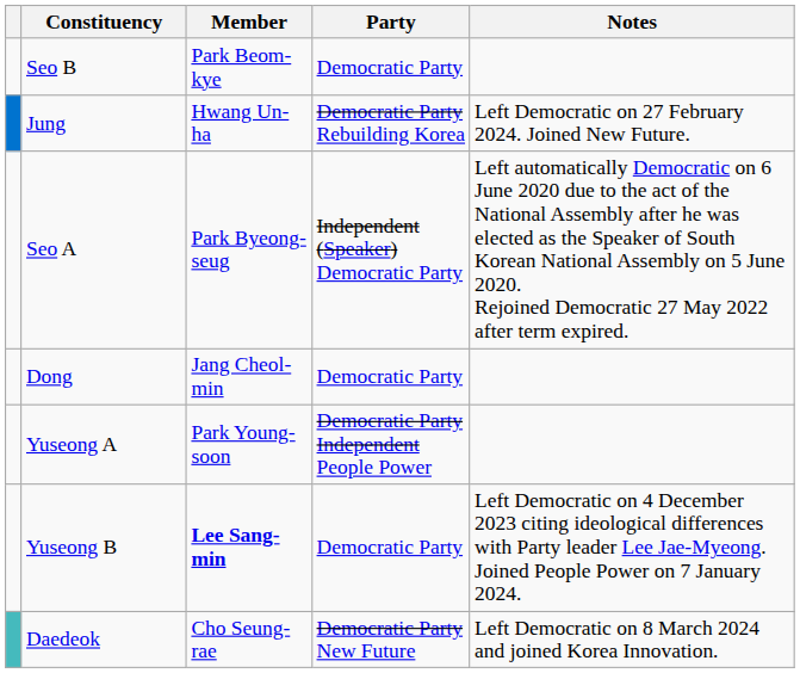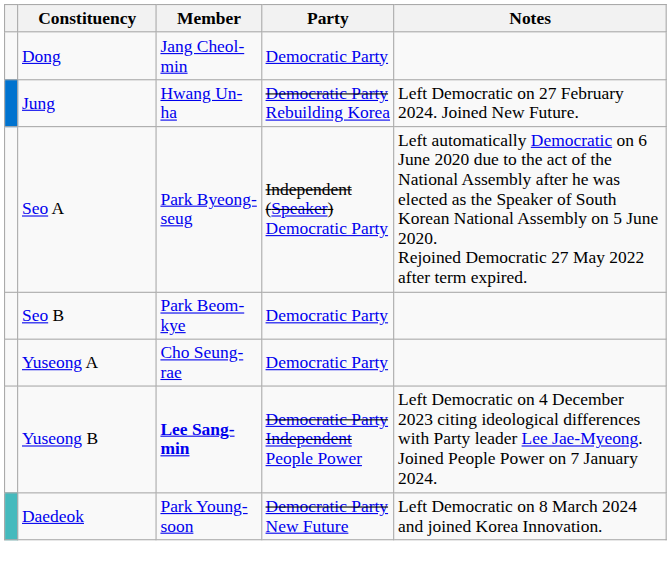rows swapped: Dong <-> Seo B
Yuseong A | Member: Park Young-soon -> Cho Seung-rae
Yuseong A | Party: Democratic Party Independent People Power -> Democratic Party
Yuseong B | Party: Democratic Party -> Democratic Party Independent People Power
Daedeok | Member: Cho Seung-rae -> Park Young-soon
